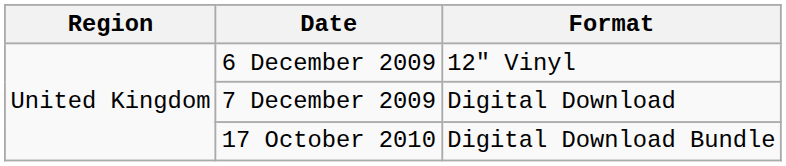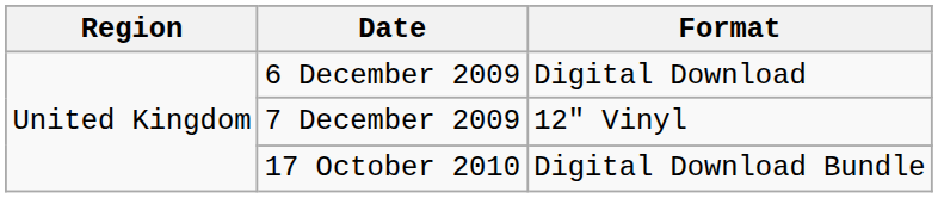6 December 2009 | Format: 12" Vinyl -> Digital Download
7 December 2009 | Format: Digital Download -> 12" Vinyl
